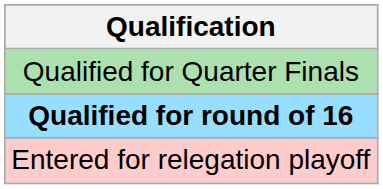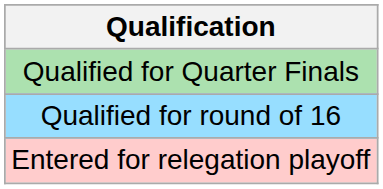row 3 | column 1: bold -> normal
